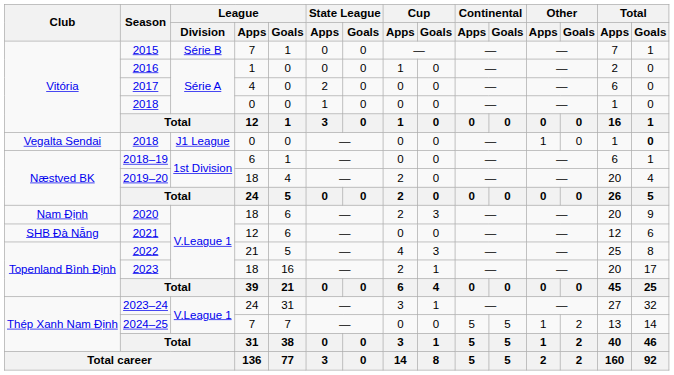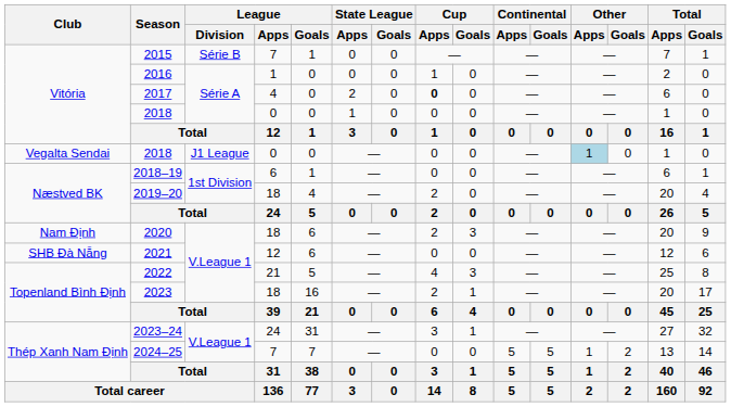2017 | Cup / Apps: normal -> bold
Vegalta Sendai / 2018 | Other / Apps: no background -> lightblue background
Vegalta Sendai / 2018 | Total / Goals: bold -> normal
